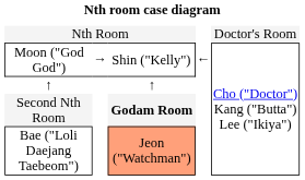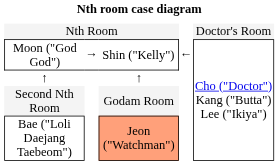Second Nth Room | column 3: bold -> normal
